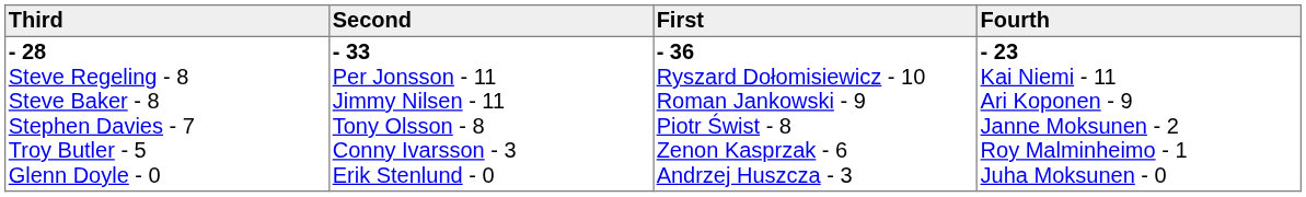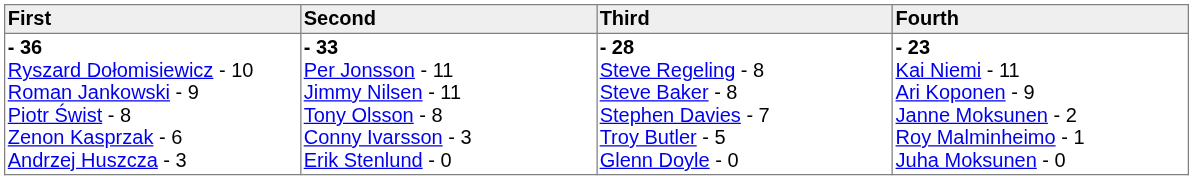columns swapped: First <-> Third
